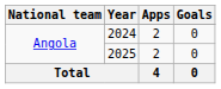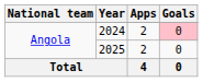2024 | Goals: no background -> pink background
